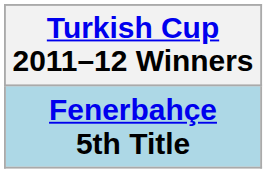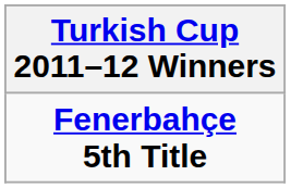row 2 | column 1: lightblue background -> no background
